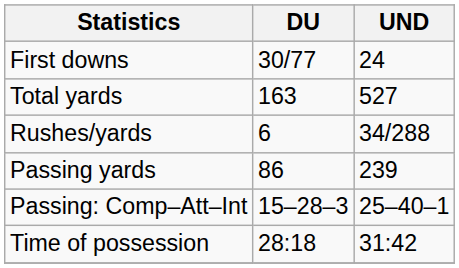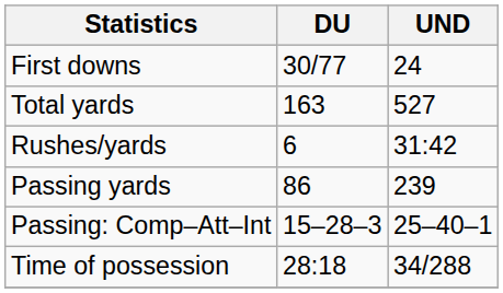Rushes/yards | UND: 34/288 -> 31:42
Time of possession | UND: 31:42 -> 34/288
